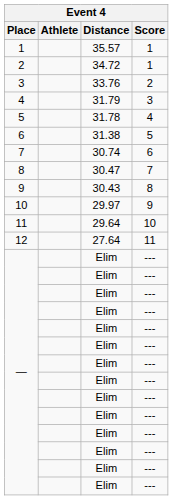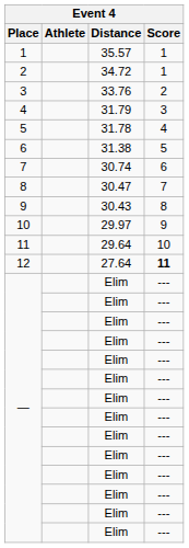12 | Score: normal -> bold
